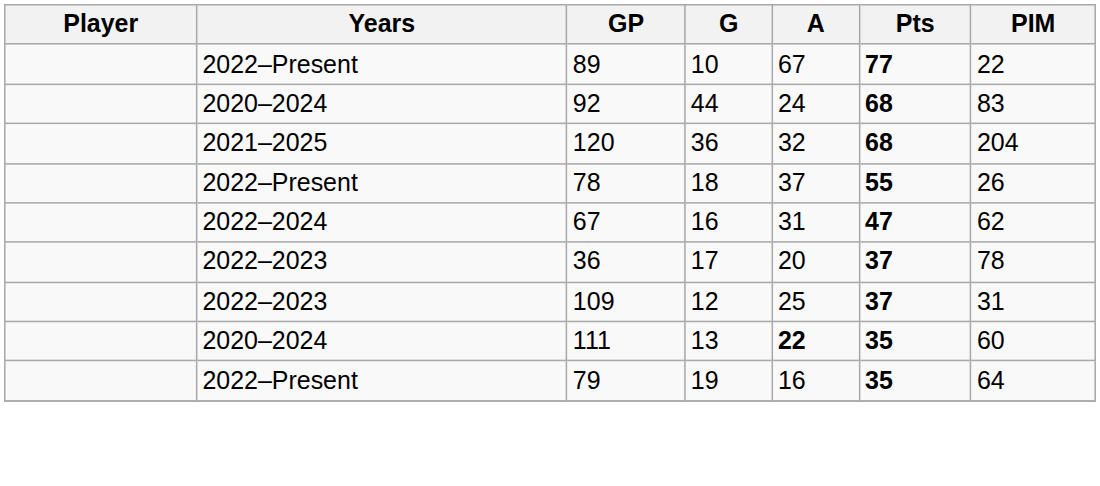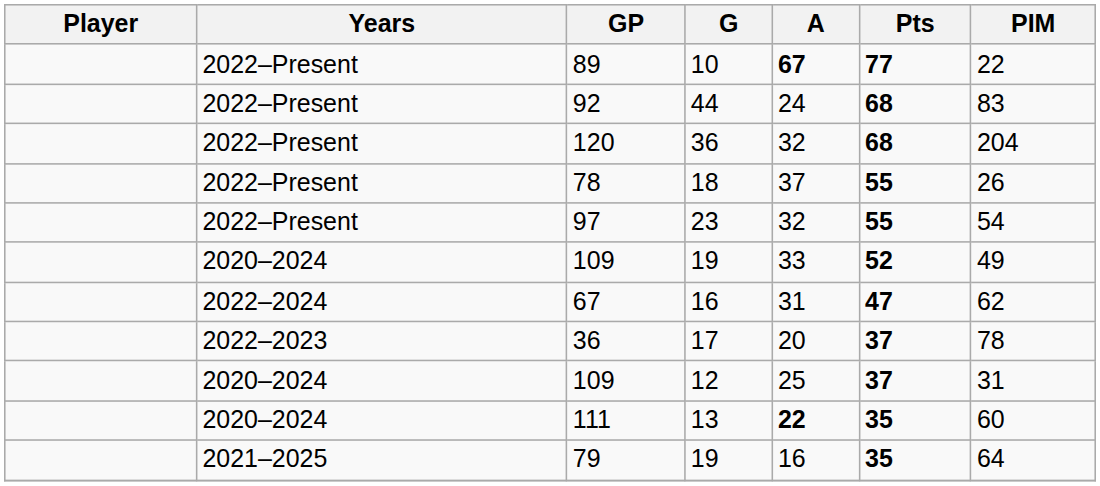89 | A: normal -> bold
92 | Years: 2020–2024 -> 2022–Present
120 | Years: 2021–2025 -> 2022–Present
+ row: 2022–Present | 97 | 23 | 32 | 55 | 54
+ row: 2020–2024 | 109 | 19 | 33 | 52 | 49
109 / 12 | Years: 2022–2023 -> 2020–2024
79 | Years: 2022–Present -> 2021–2025
